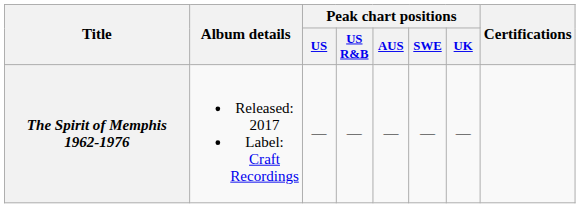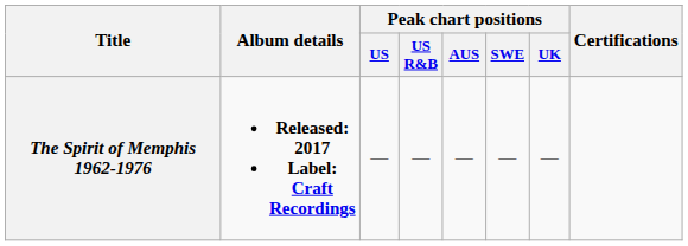The Spirit of Memphis 1962-1976 | Album details: normal -> bold
